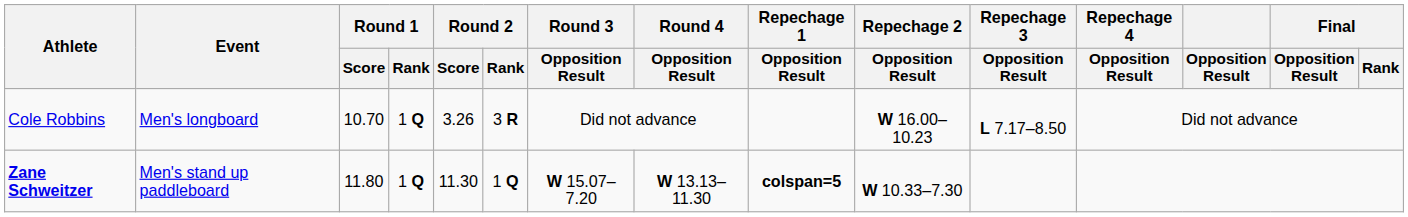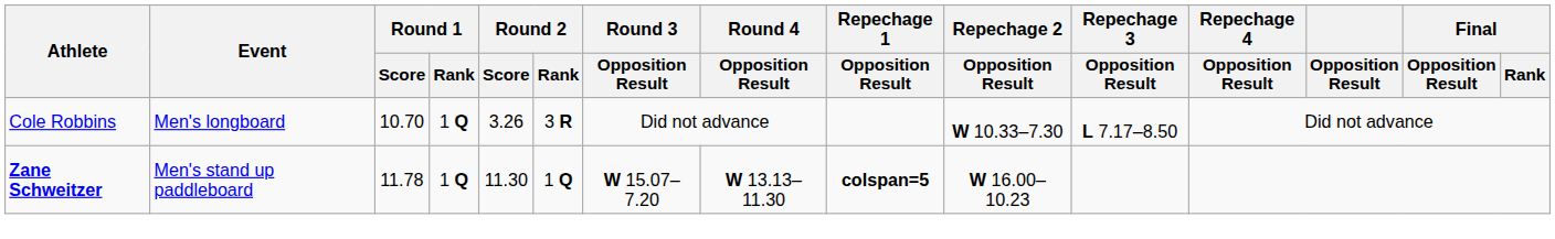Cole Robbins | Repechage 2 / Opposition Result: W 16.00–10.23 -> W 10.33–7.30
Zane Schweitzer | Round 1 / Score: 11.80 -> 11.78
Zane Schweitzer | Repechage 2 / Opposition Result: W 10.33–7.30 -> W 16.00–10.23
